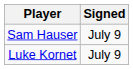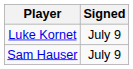rows swapped: Sam Hauser <-> Luke Kornet
